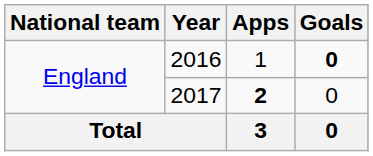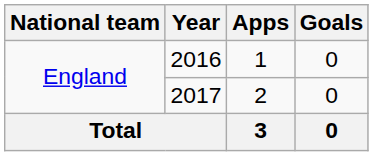2016 | Goals: bold -> normal
2017 | Apps: bold -> normal
